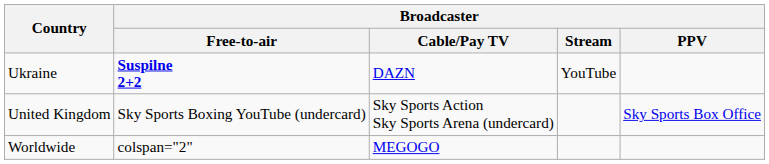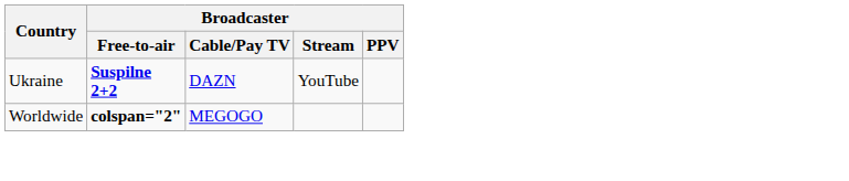- row: United Kingdom | Sky Sports Boxing YouTube (undercard) | Sky Sports Action Sky Sports Arena (undercard) | Sky Sports Box Office
Worldwide | Broadcaster / Free-to-air: normal -> bold
